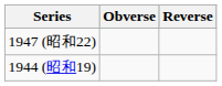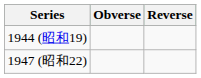rows swapped: 1944 (昭和19) <-> 1947 (昭和22)
